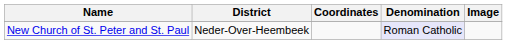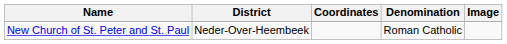New Church of St. Peter and St. Paul | Denomination: lavender background -> no background
